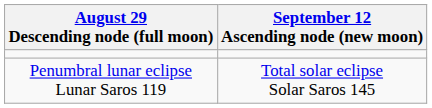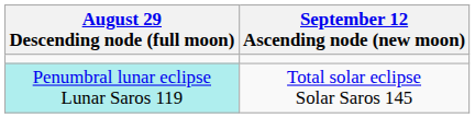row 3 | August 29 Descending node (full moon): no background -> paleturquoise background
